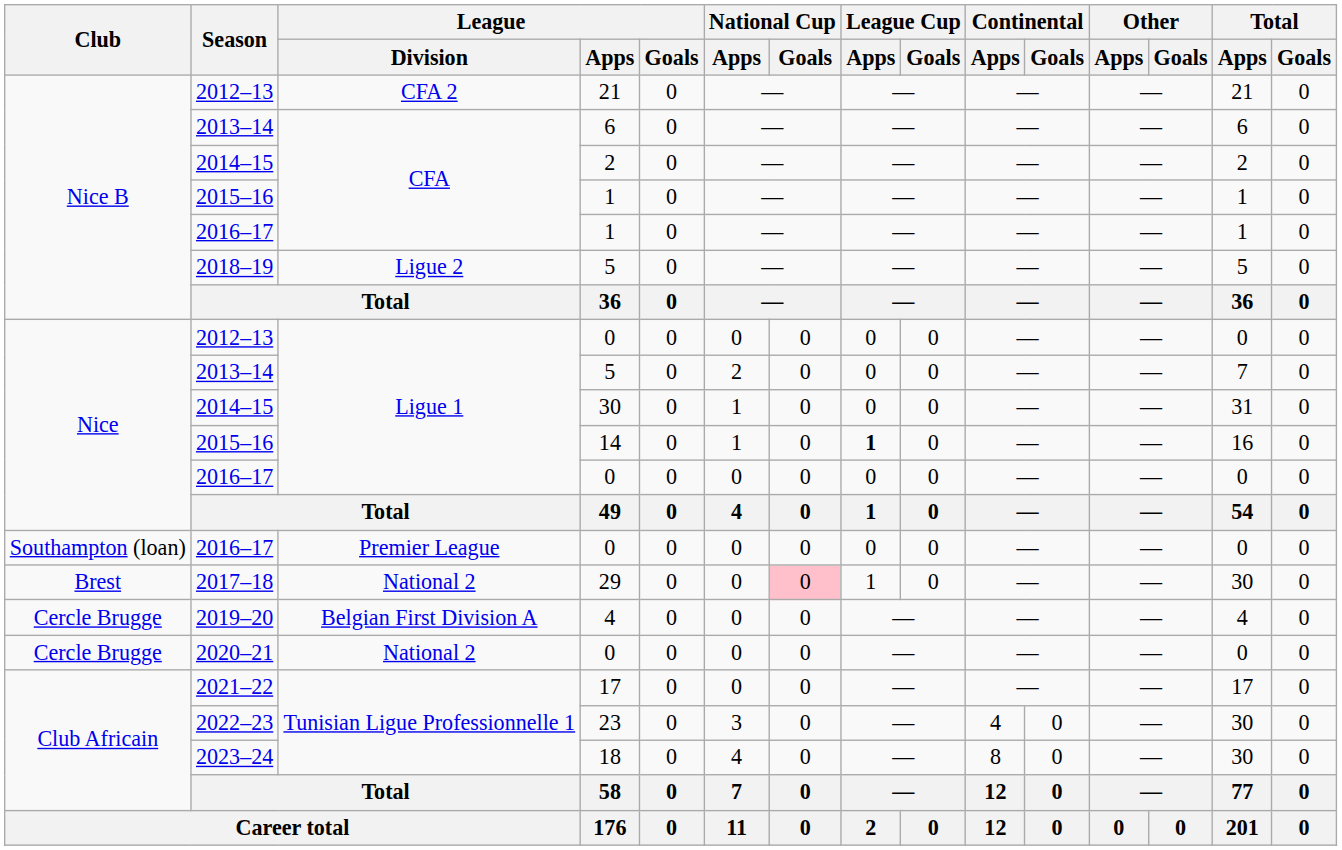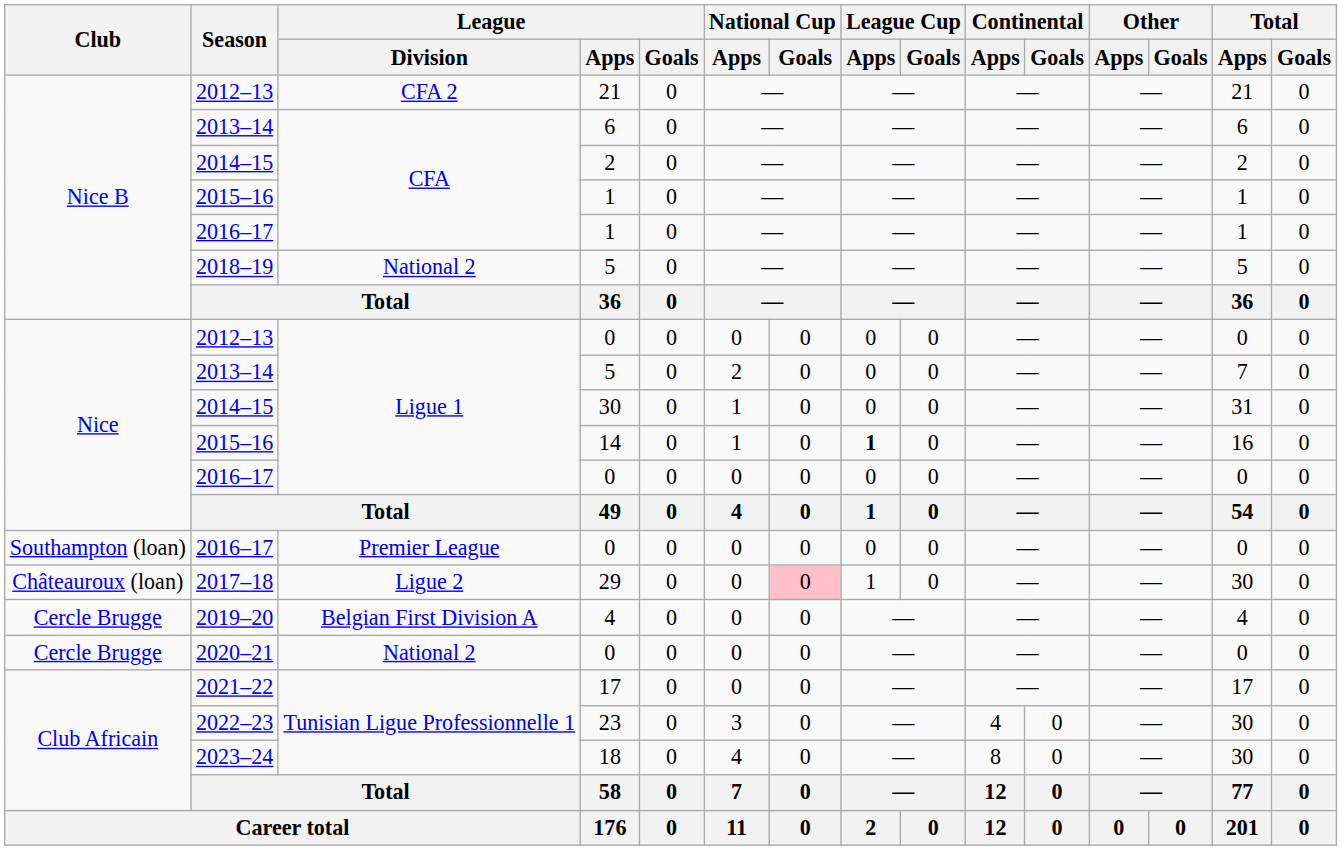2018–19 / 5 | League / Division: Ligue 2 -> National 2
29 | Club: Brest -> Châteauroux (loan)
29 | League / Division: National 2 -> Ligue 2
